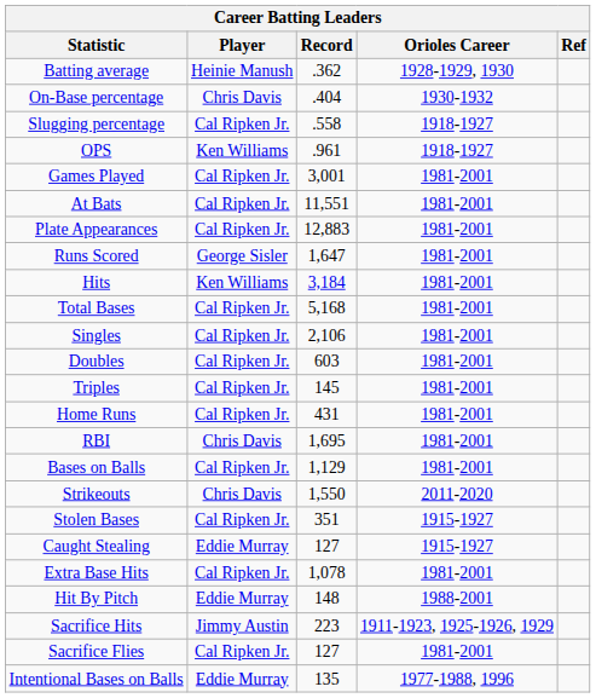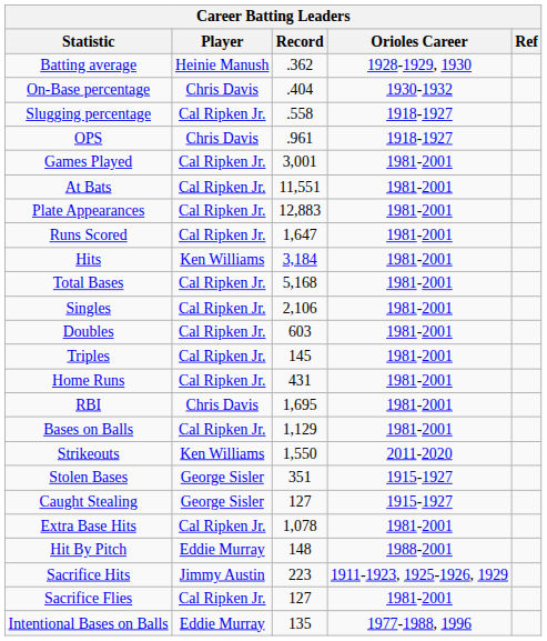OPS | Player: Ken Williams -> Chris Davis
Runs Scored | Player: George Sisler -> Cal Ripken Jr.
Strikeouts | Player: Chris Davis -> Ken Williams
Stolen Bases | Player: Cal Ripken Jr. -> George Sisler
Caught Stealing | Player: Eddie Murray -> George Sisler
